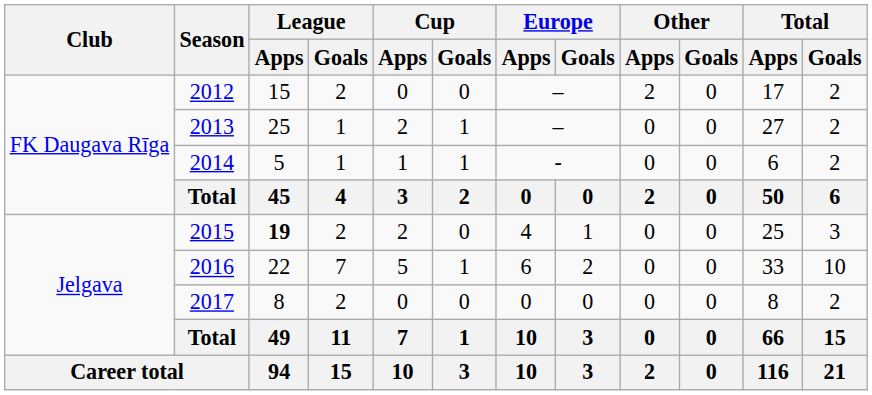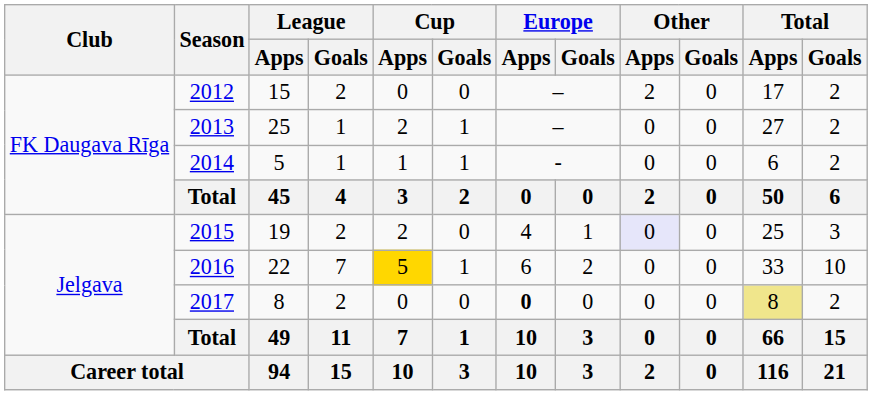2015 | League / Apps: bold -> normal
2015 | Other / Apps: no background -> lavender background
2016 | Cup / Apps: no background -> gold background
2017 | Europe / Apps: normal -> bold
2017 | Total / Apps: no background -> khaki background
